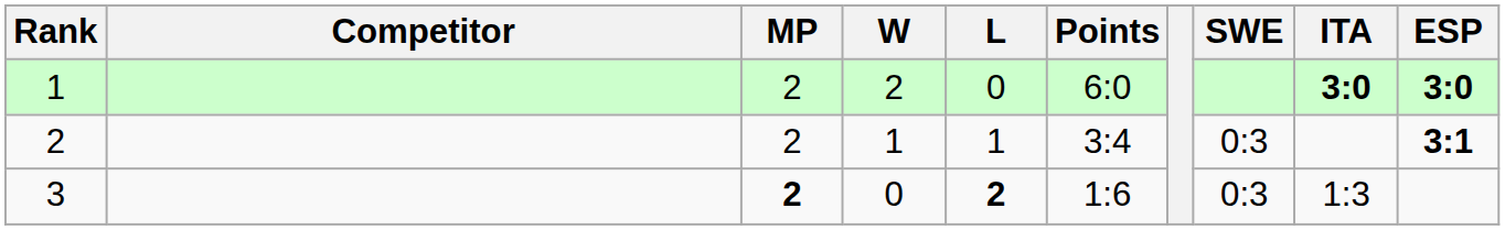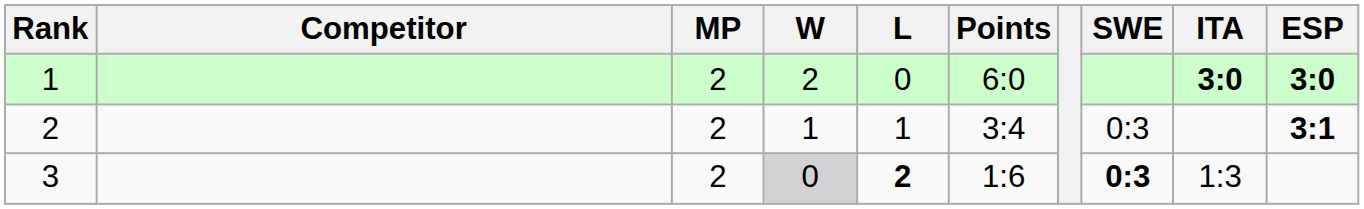3 | MP: bold -> normal
3 | W: no background -> lightgrey background
3 | SWE: normal -> bold
